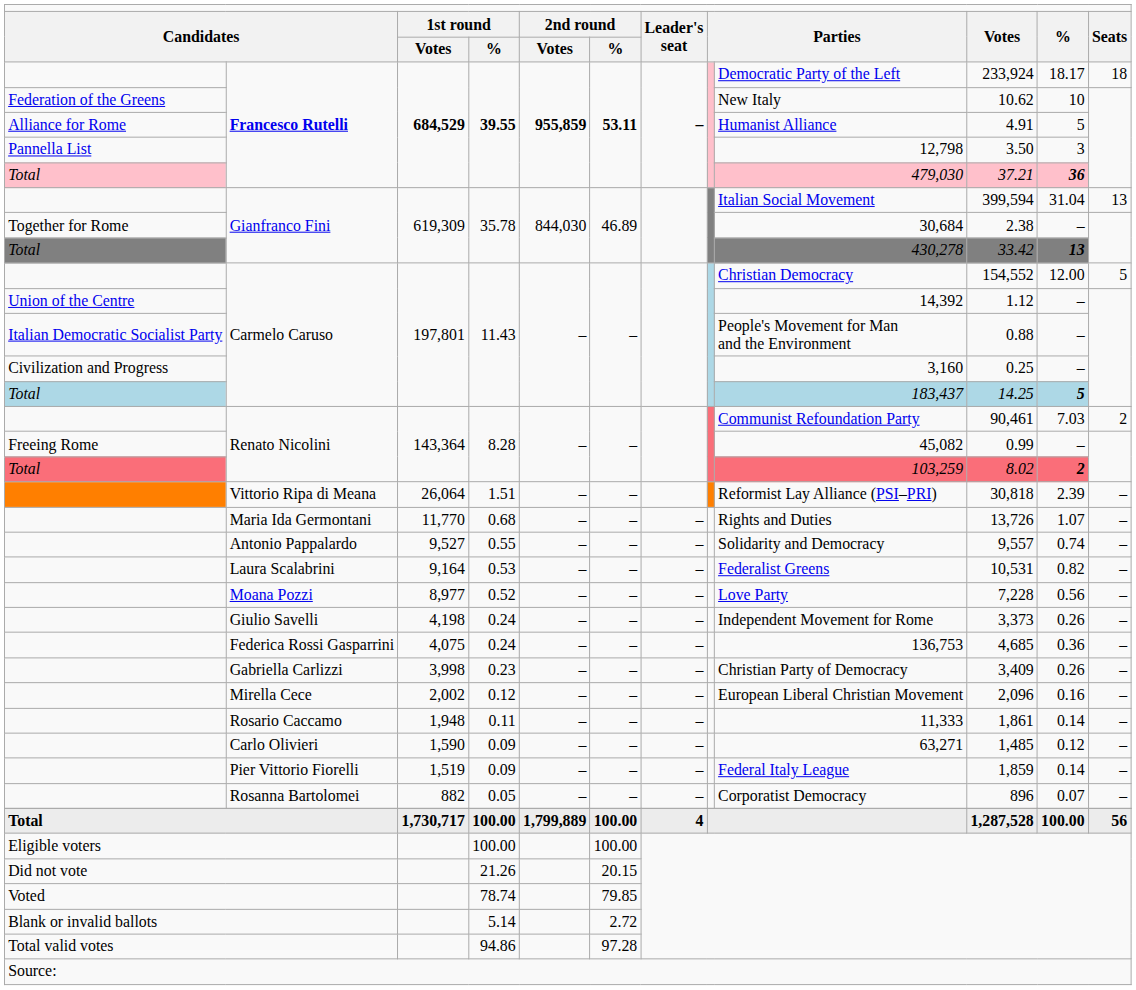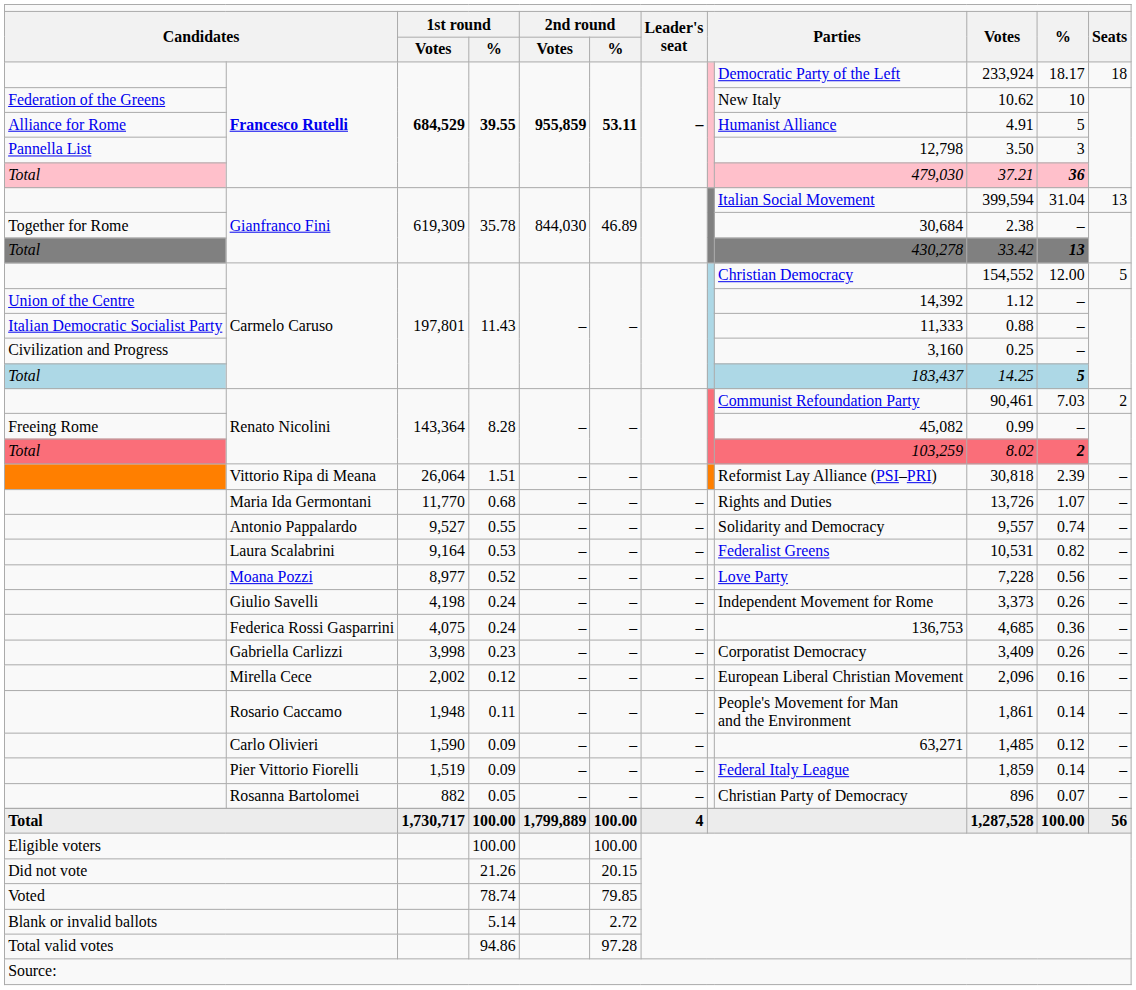Italian Democratic Socialist Party / Carmelo Caruso | column 9: People's Movement for Man and the Environment -> 11,333
Gabriella Carlizzi | column 9: Christian Party of Democracy -> Corporatist Democracy
Rosario Caccamo | column 9: 11,333 -> People's Movement for Man and the Environment
Rosanna Bartolomei | column 9: Corporatist Democracy -> Christian Party of Democracy
